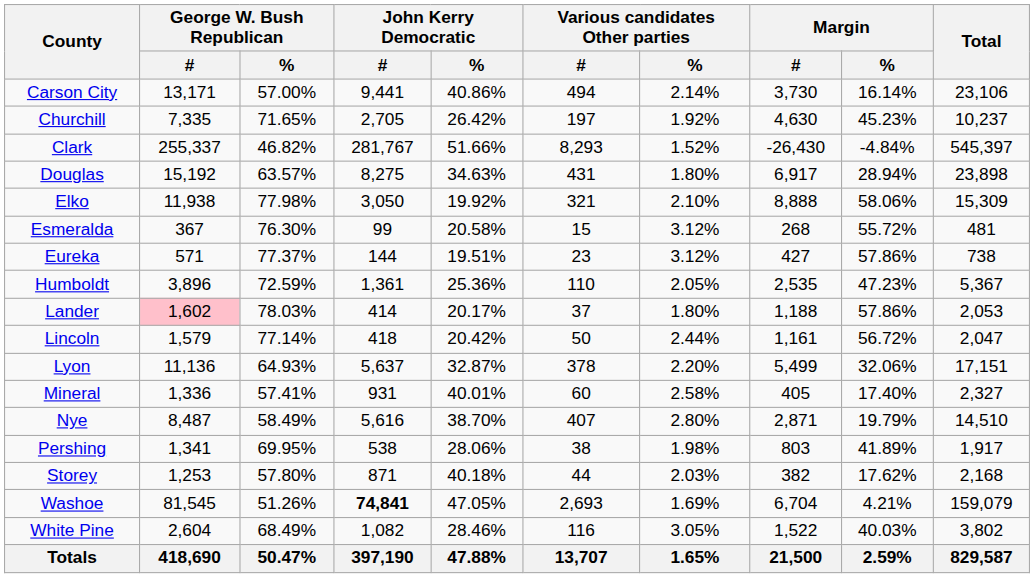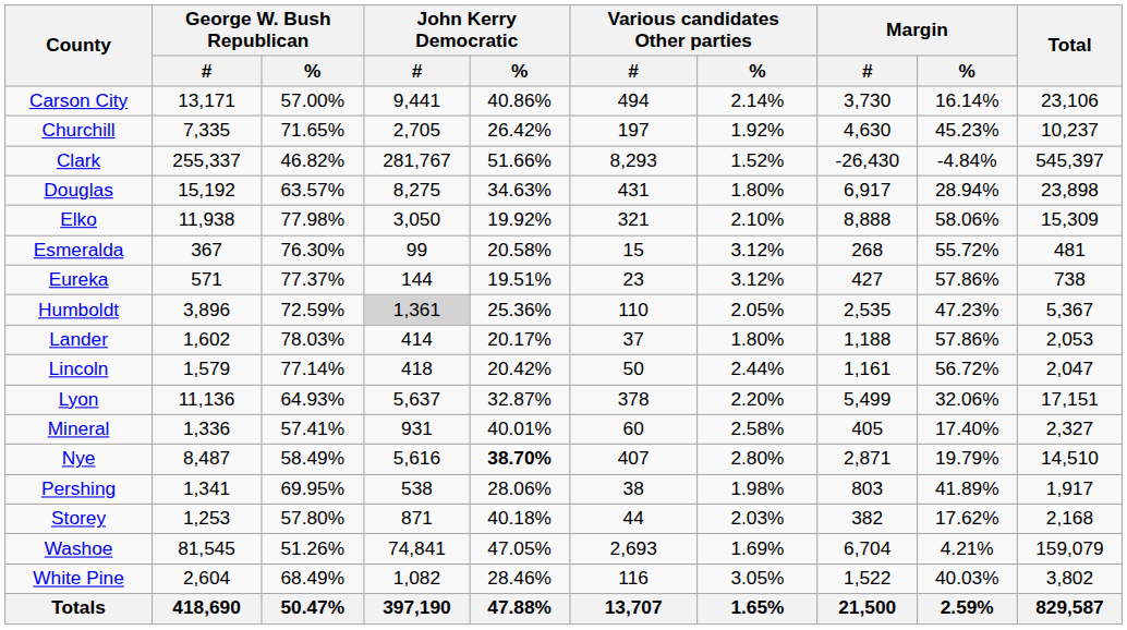Humboldt | John Kerry Democratic / #: no background -> lightgrey background
Lander | George W. Bush Republican / #: pink background -> no background
Nye | John Kerry Democratic / %: normal -> bold
Washoe | John Kerry Democratic / #: bold -> normal
